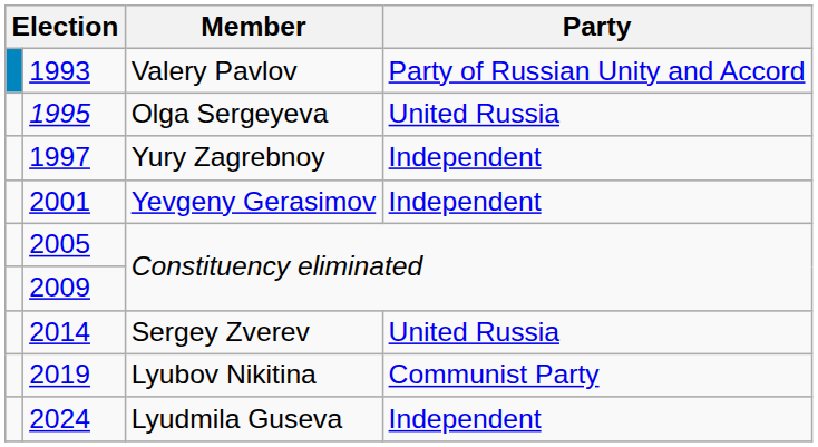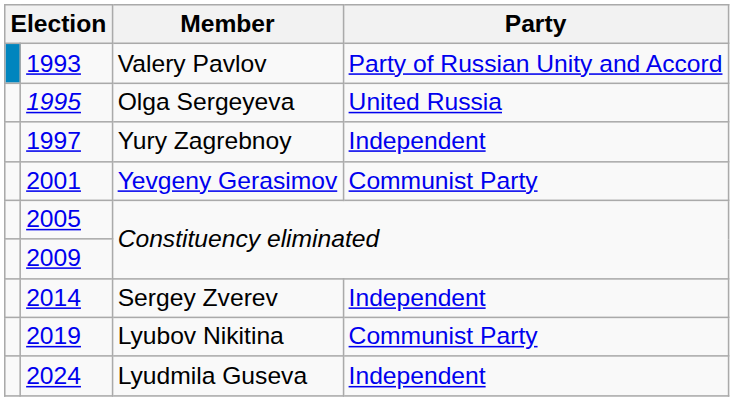2001 | Party: Independent -> Communist Party
2014 | Party: United Russia -> Independent
